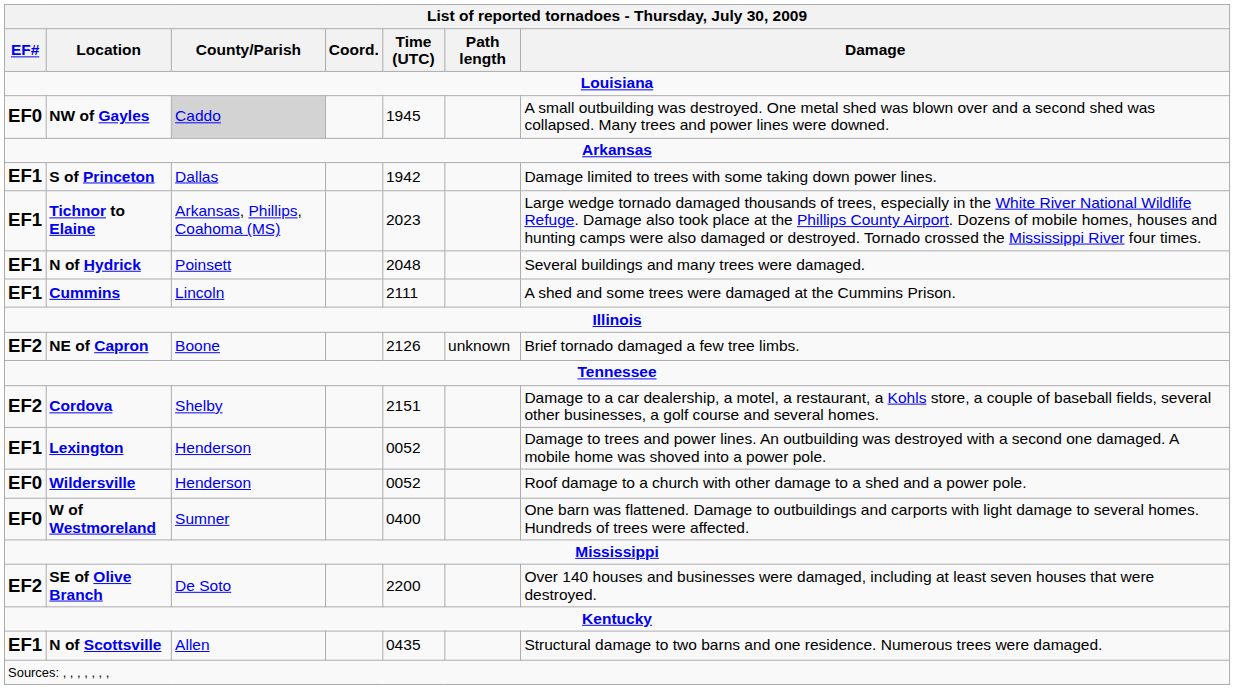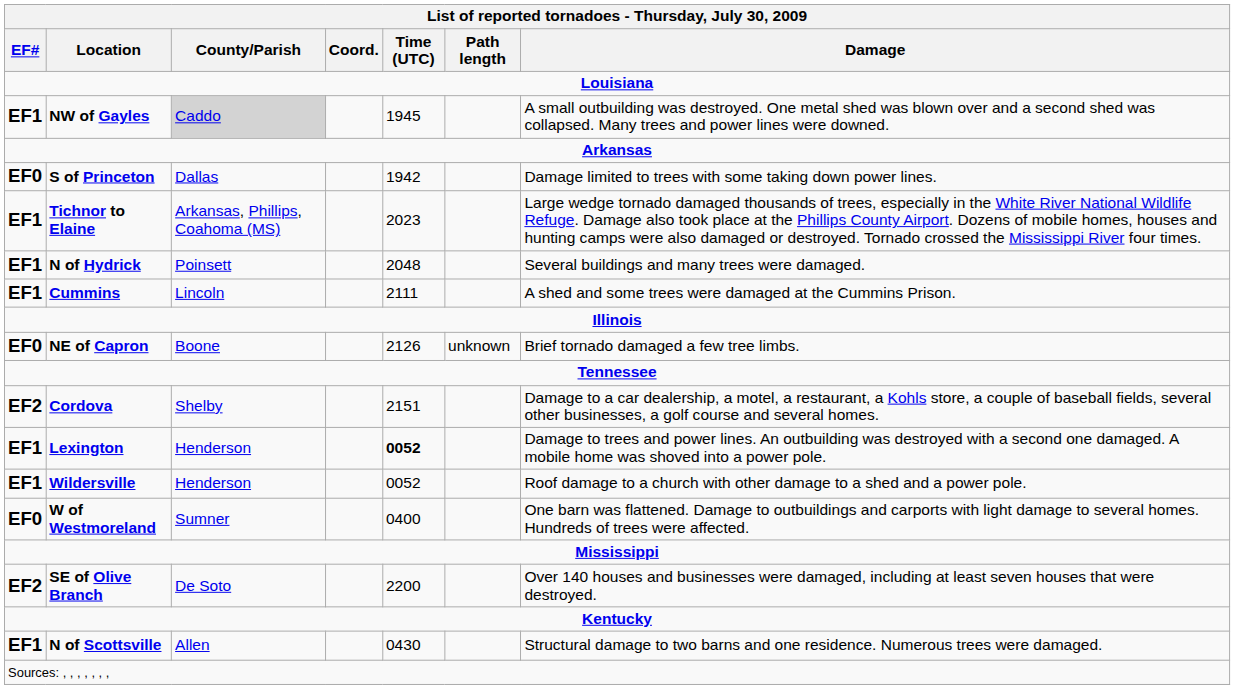NW of Gayles | EF#: EF0 -> EF1
S of Princeton | EF#: EF1 -> EF0
NE of Capron | EF#: EF2 -> EF0
Lexington | Time (UTC): normal -> bold
Wildersville | EF#: EF0 -> EF1
N of Scottsville | Time (UTC): 0435 -> 0430
